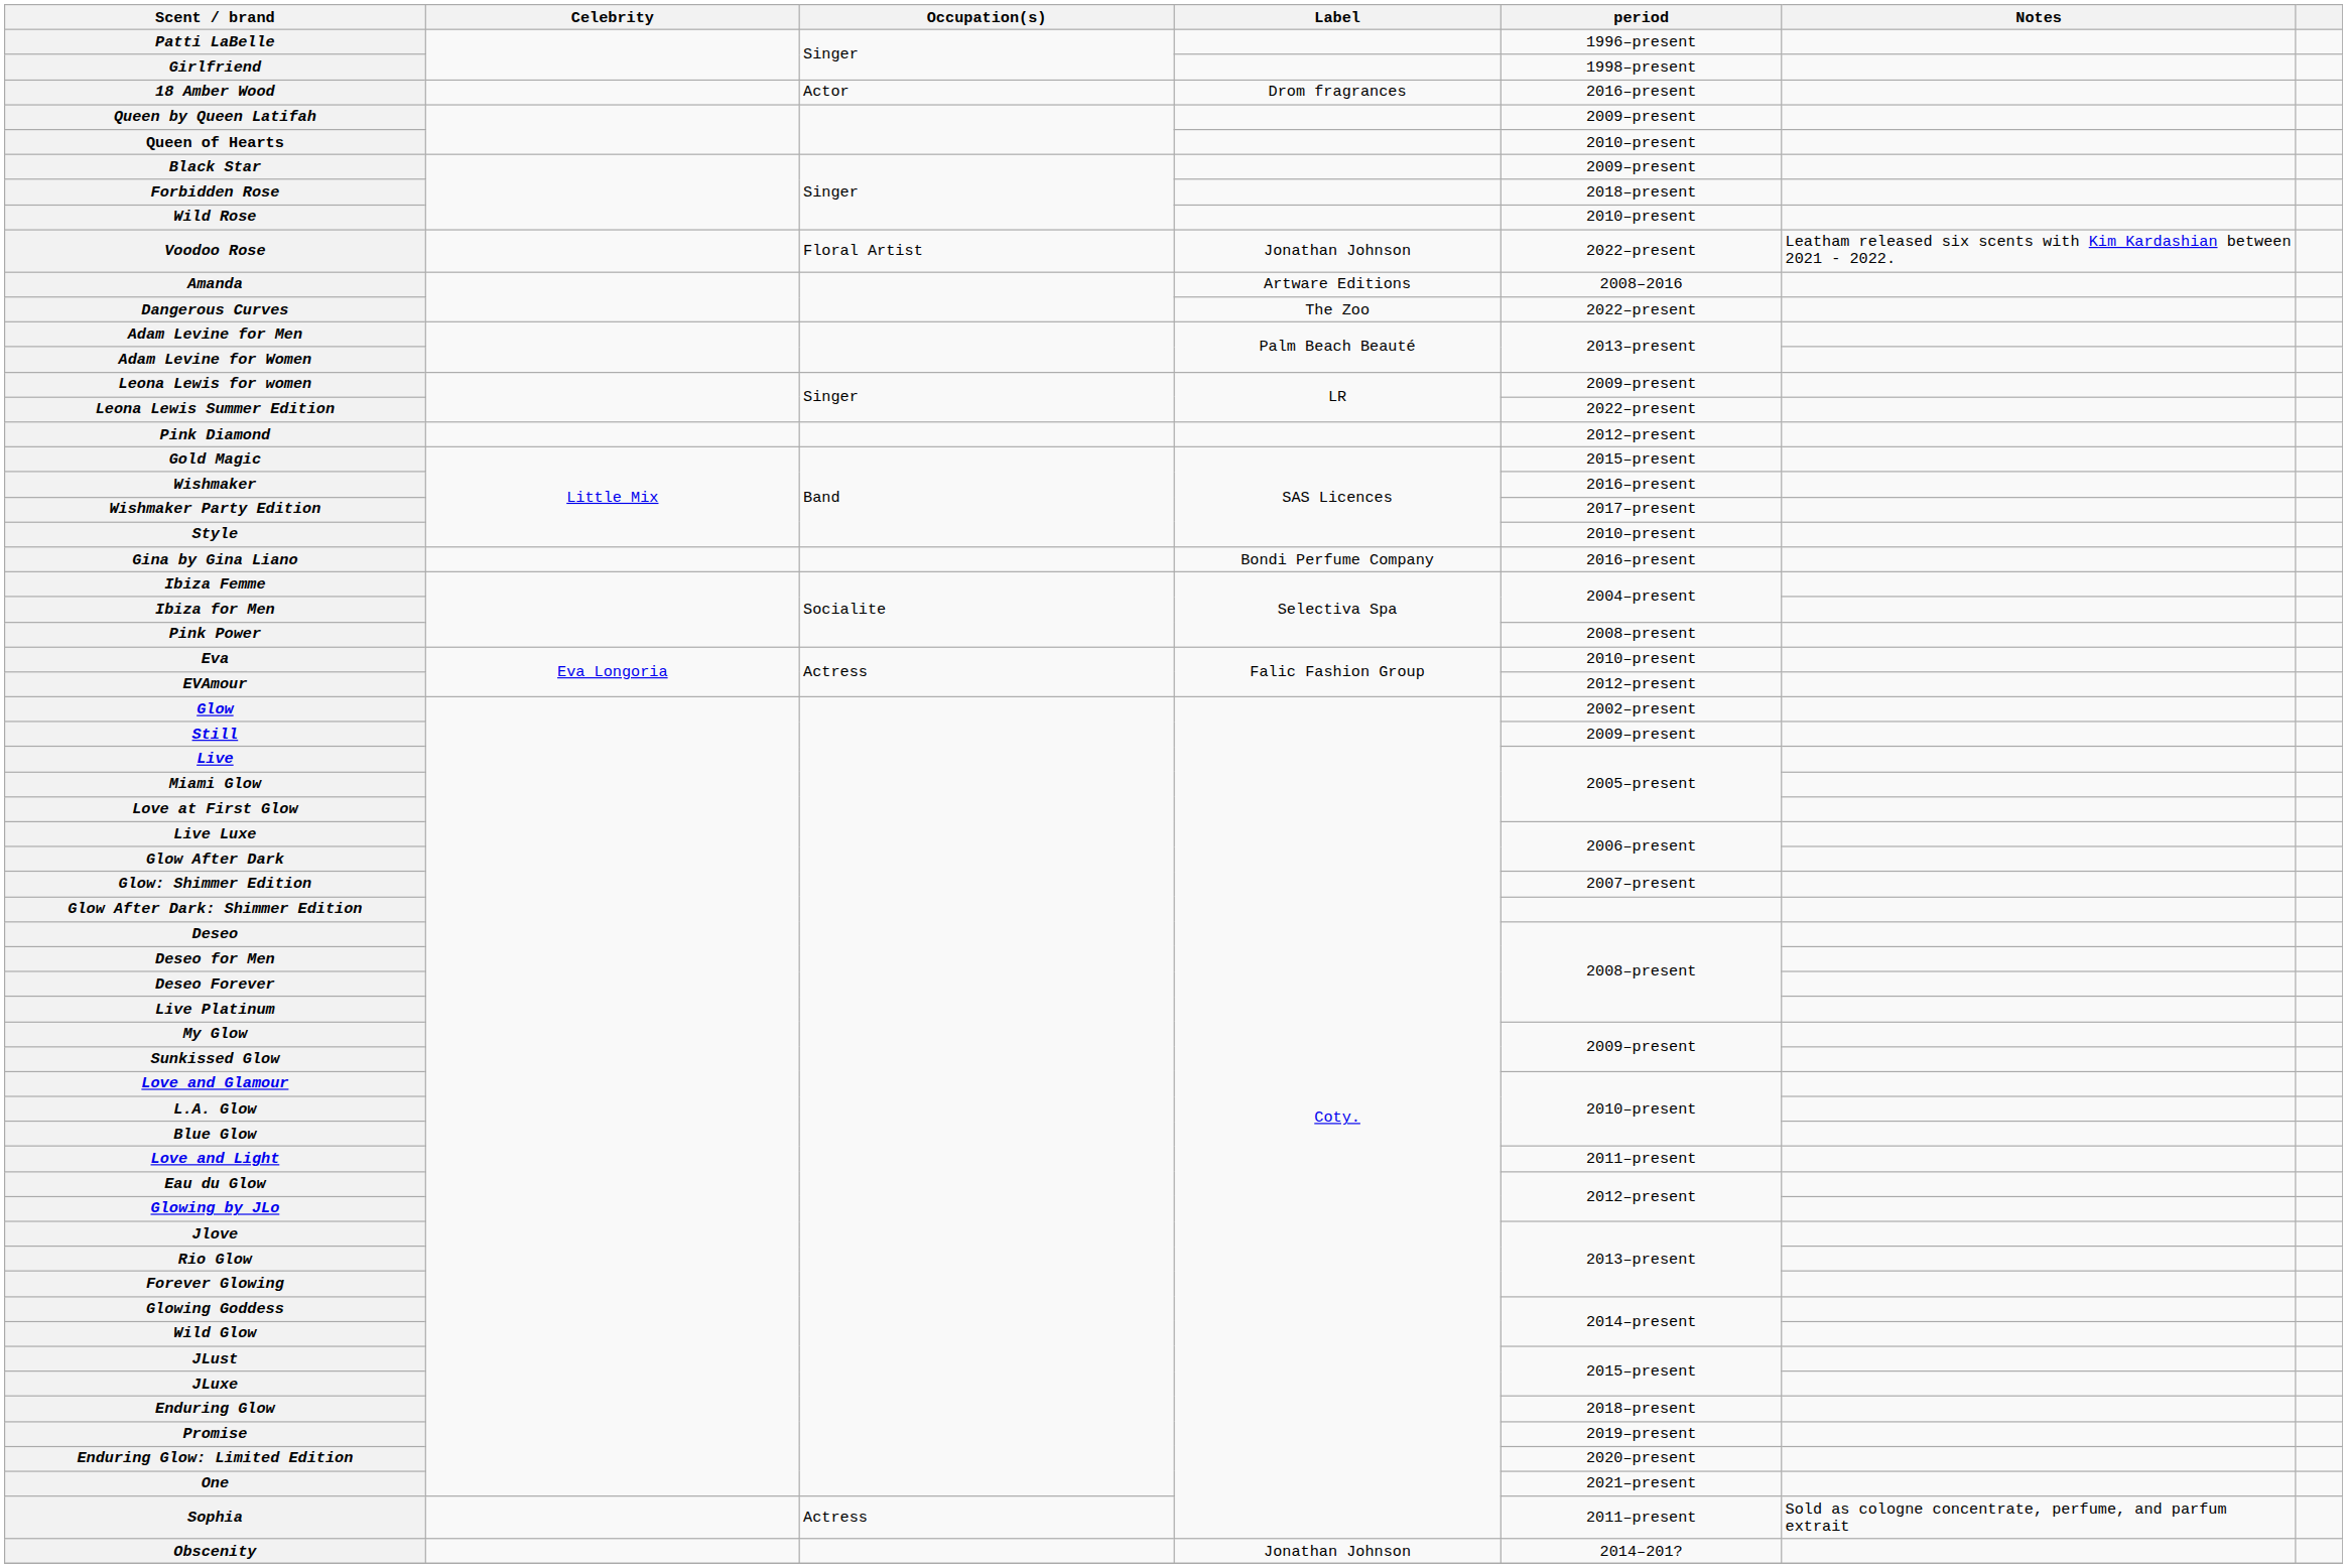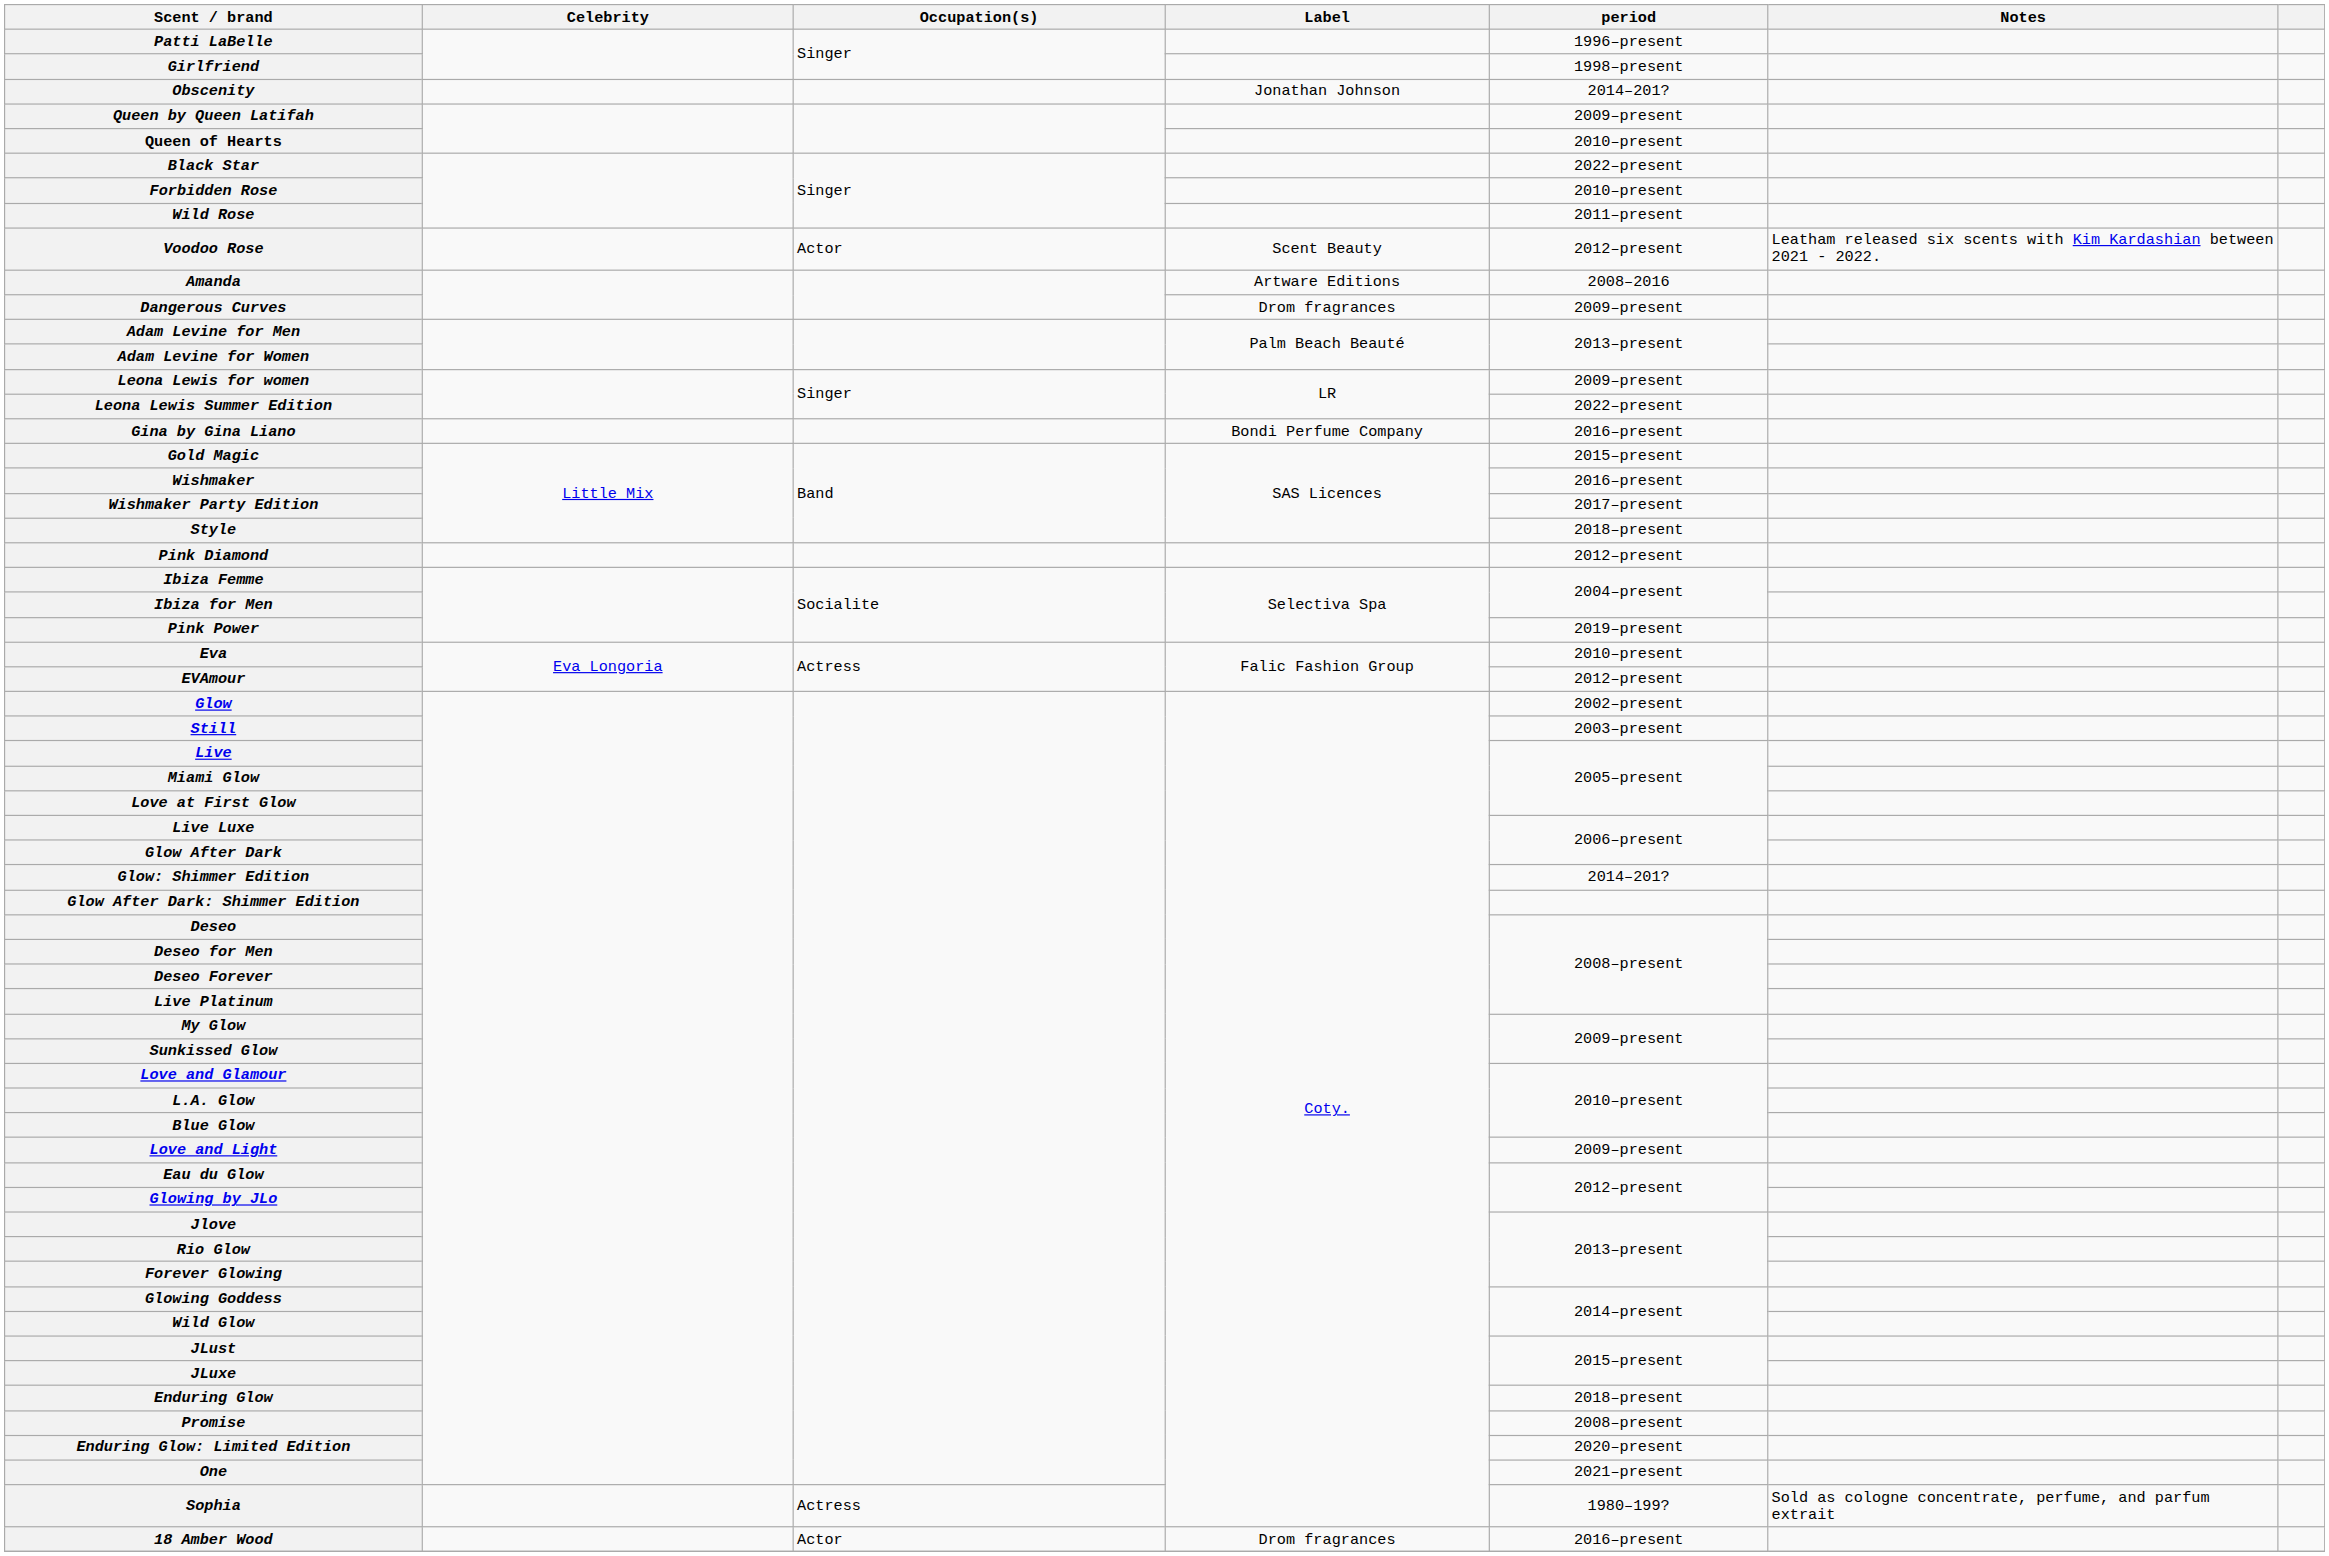rows swapped: Obscenity <-> 18 Amber Wood
Black Star | period: 2009–present -> 2022–present
Forbidden Rose | period: 2018–present -> 2010–present
Wild Rose | period: 2010–present -> 2011–present
Voodoo Rose | Occupation(s): Floral Artist -> Actor
Voodoo Rose | Label: Jonathan Johnson -> Scent Beauty
Voodoo Rose | period: 2022–present -> 2012–present
Dangerous Curves | Label: The Zoo -> Drom fragrances
Dangerous Curves | period: 2022–present -> 2009–present
rows swapped: Gina by Gina Liano <-> Pink Diamond
Style | period: 2010–present -> 2018–present
Pink Power | period: 2008–present -> 2019–present
Still | period: 2009–present -> 2003–present
Glow: Shimmer Edition | period: 2007–present -> 2014–201?
Love and Light | period: 2011–present -> 2009–present
Promise | period: 2019–present -> 2008–present
Sophia | period: 2011–present -> 1980–199?
